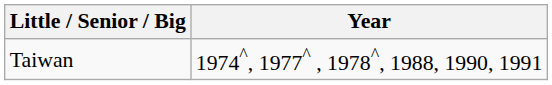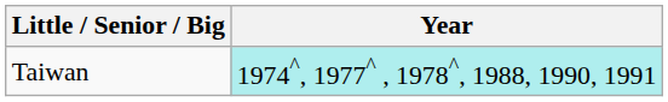Taiwan | Year: no background -> paleturquoise background
